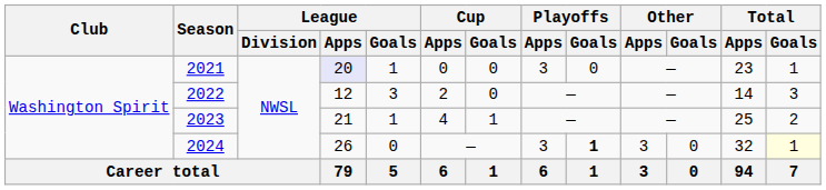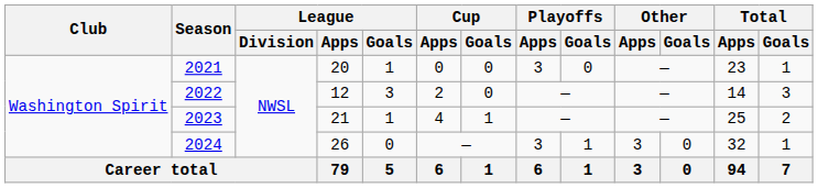2021 | League / Apps: lavender background -> no background
2024 | Playoffs / Goals: bold -> normal
2024 | Total / Goals: lightyellow background -> no background
